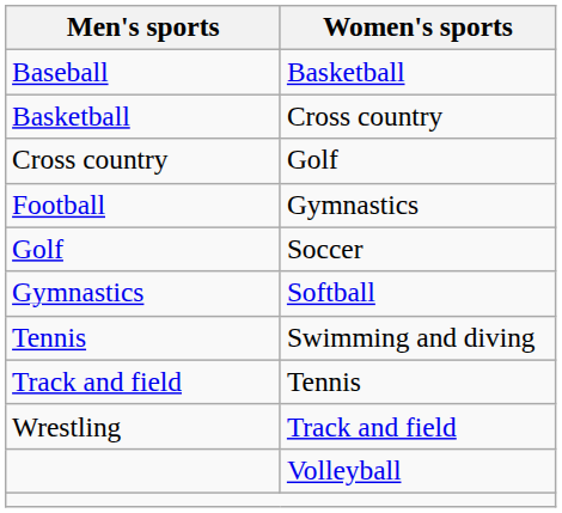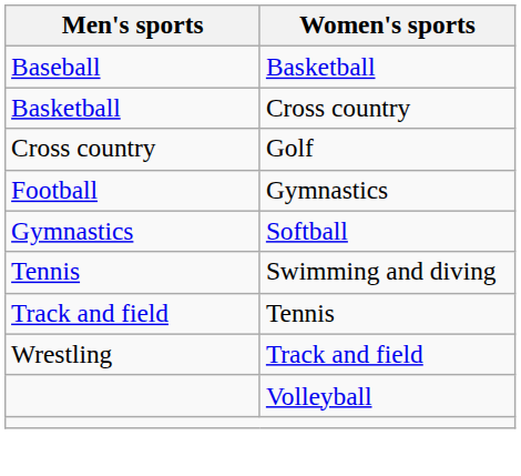- row: Golf | Soccer
